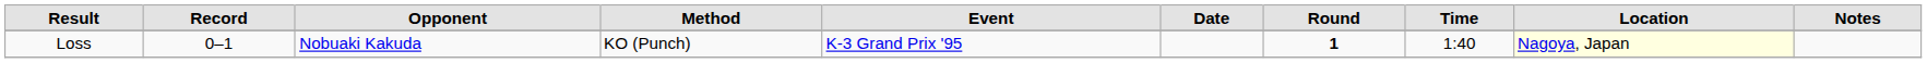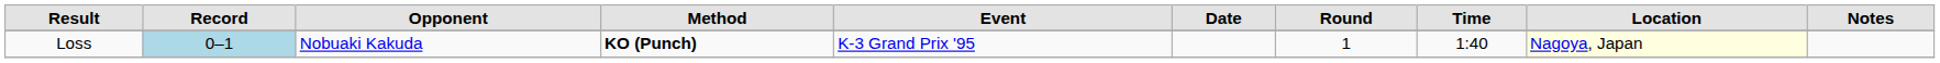Loss | Record: no background -> lightblue background
Loss | Method: normal -> bold
Loss | Round: bold -> normal
